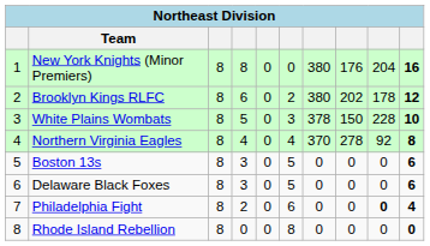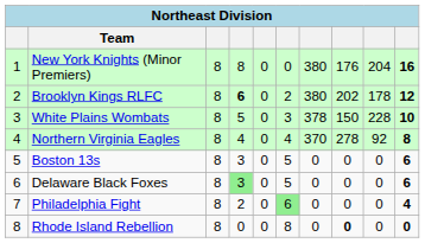Brooklyn Kings RLFC | column 4: normal -> bold
Delaware Black Foxes | column 4: no background -> lightgreen background
Philadelphia Fight | column 6: no background -> lightgreen background
Philadelphia Fight | column 9: bold -> normal
Rhode Island Rebellion | column 8: normal -> bold
